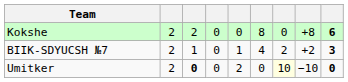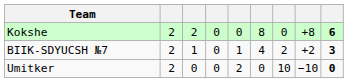Umitker | column 3: bold -> normal
Umitker | column 7: lightyellow background -> no background
